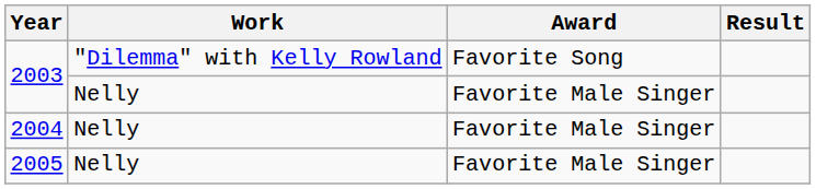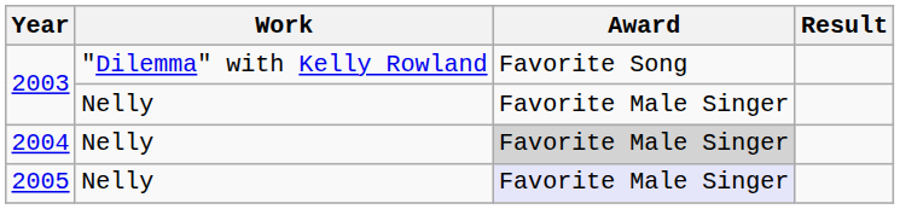2004 | Award: no background -> lightgrey background
2005 | Award: no background -> lavender background
